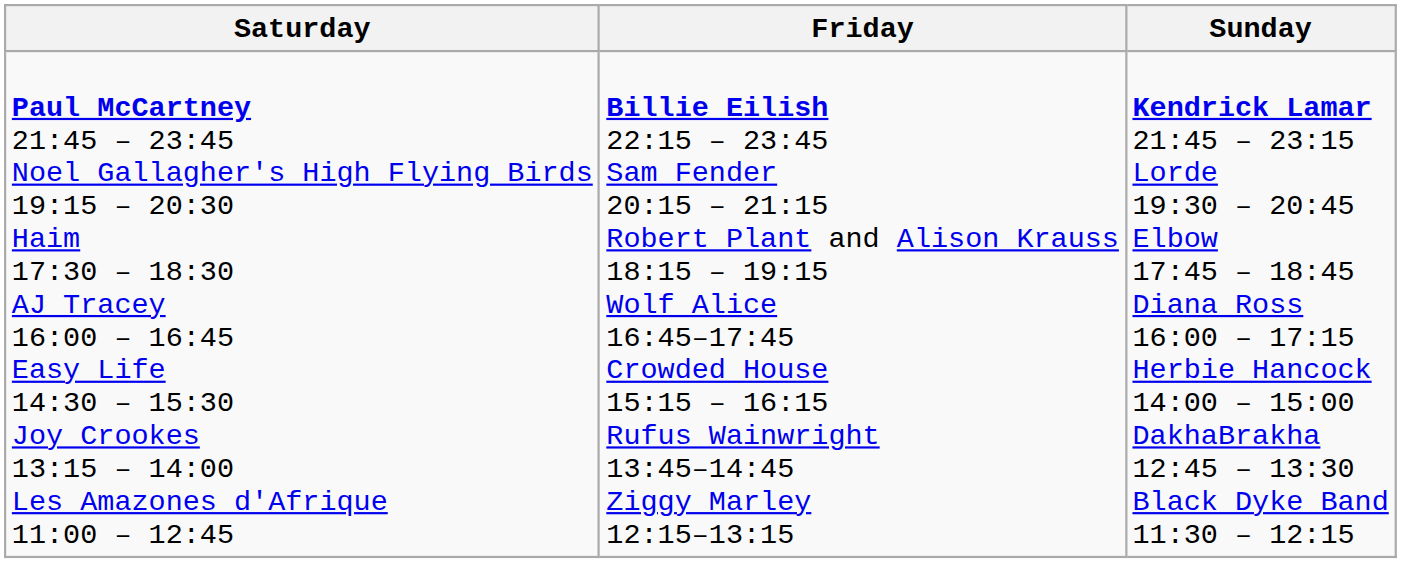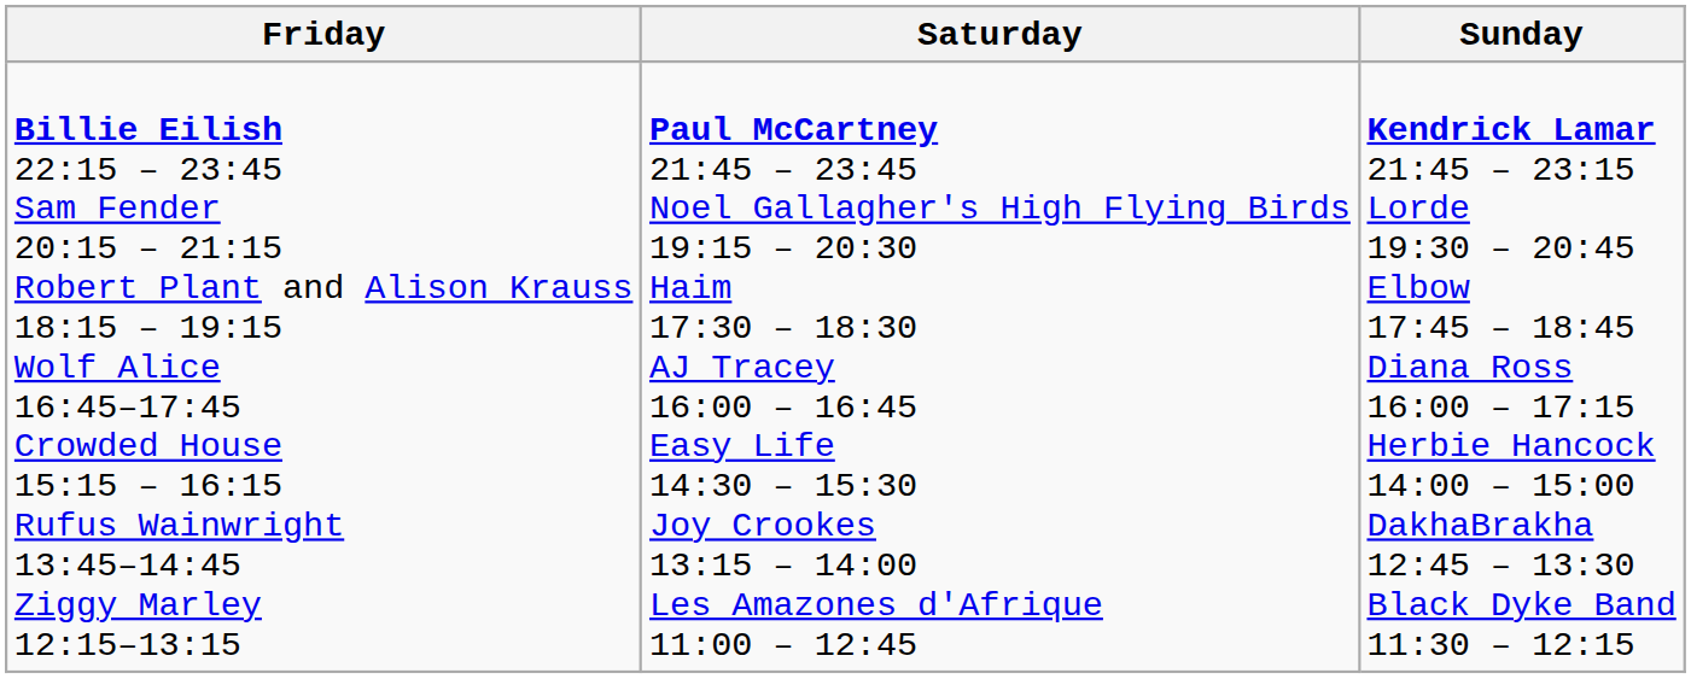columns swapped: Friday <-> Saturday
